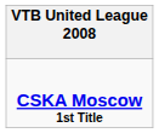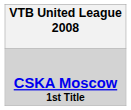row 2 | column 1: no background -> lightgrey background
